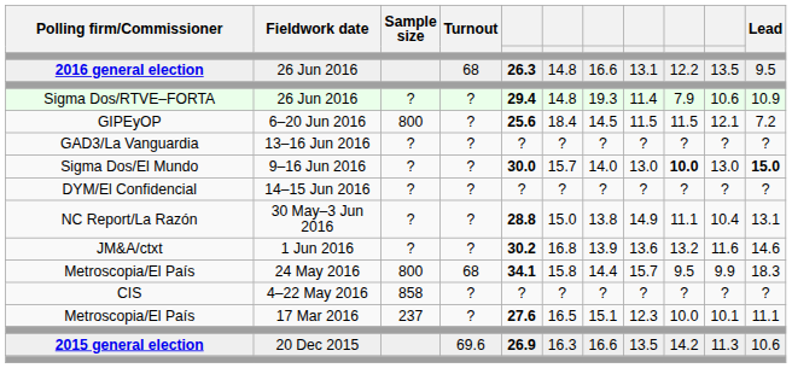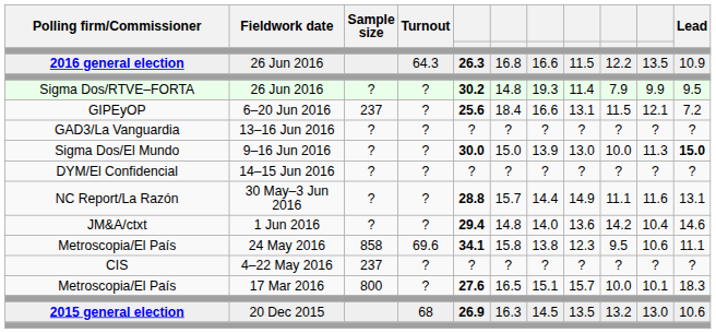2016 general election | Turnout: 68 -> 64.3
2016 general election | column 6: 14.8 -> 16.8
2016 general election | column 8: 13.1 -> 11.5
2016 general election | Lead: 9.5 -> 10.9
Sigma Dos/RTVE–FORTA | column 5: 29.4 -> 30.2
Sigma Dos/RTVE–FORTA | column 10: 10.6 -> 9.9
Sigma Dos/RTVE–FORTA | Lead: 10.9 -> 9.5
GIPEyOP | Sample size: 800 -> 237
GIPEyOP | column 7: 14.5 -> 16.6
GIPEyOP | column 8: 11.5 -> 13.1
Sigma Dos/El Mundo | column 6: 15.7 -> 15.0
Sigma Dos/El Mundo | column 7: 14.0 -> 13.9
Sigma Dos/El Mundo | column 9: bold -> normal
Sigma Dos/El Mundo | column 10: 13.0 -> 11.3
NC Report/La Razón | column 6: 15.0 -> 15.7
NC Report/La Razón | column 7: 13.8 -> 14.4
NC Report/La Razón | column 10: 10.4 -> 11.6
JM&A/ctxt | column 5: 30.2 -> 29.4
JM&A/ctxt | column 6: 16.8 -> 14.8
JM&A/ctxt | column 7: 13.9 -> 14.0
JM&A/ctxt | column 9: 13.2 -> 14.2
JM&A/ctxt | column 10: 11.6 -> 10.4
Metroscopia/El País / 24 May 2016 | Sample size: 800 -> 858
Metroscopia/El País / 24 May 2016 | Turnout: 68 -> 69.6
Metroscopia/El País / 24 May 2016 | column 7: 14.4 -> 13.8
Metroscopia/El País / 24 May 2016 | column 8: 15.7 -> 12.3
Metroscopia/El País / 24 May 2016 | column 10: 9.9 -> 10.6
Metroscopia/El País / 24 May 2016 | Lead: 18.3 -> 11.1
CIS | Sample size: 858 -> 237
Metroscopia/El País / 17 Mar 2016 | Sample size: 237 -> 800
Metroscopia/El País / 17 Mar 2016 | column 8: 12.3 -> 15.7
Metroscopia/El País / 17 Mar 2016 | Lead: 11.1 -> 18.3
2015 general election | Turnout: 69.6 -> 68
2015 general election | column 7: 16.6 -> 14.5
2015 general election | column 9: 14.2 -> 13.2
2015 general election | column 10: 11.3 -> 13.0
